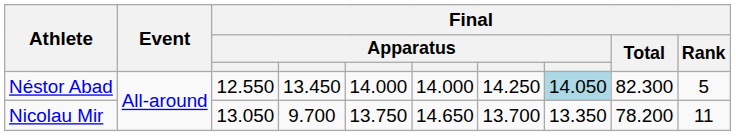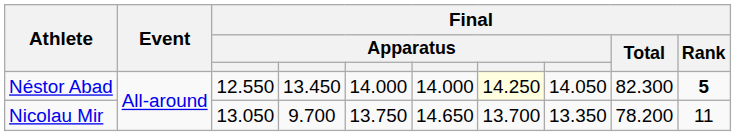row 4 | column 7: no background -> lightyellow background
row 4 | column 8: lightblue background -> no background
row 4 | Final / Rank: normal -> bold
